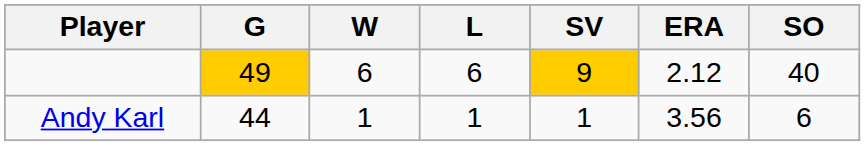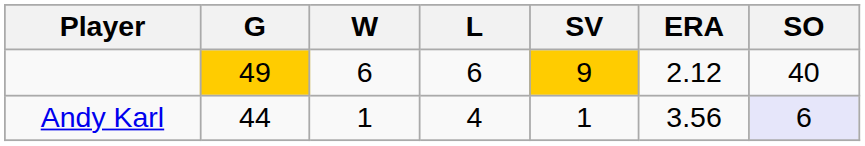Andy Karl | L: 1 -> 4
Andy Karl | SO: no background -> lavender background
